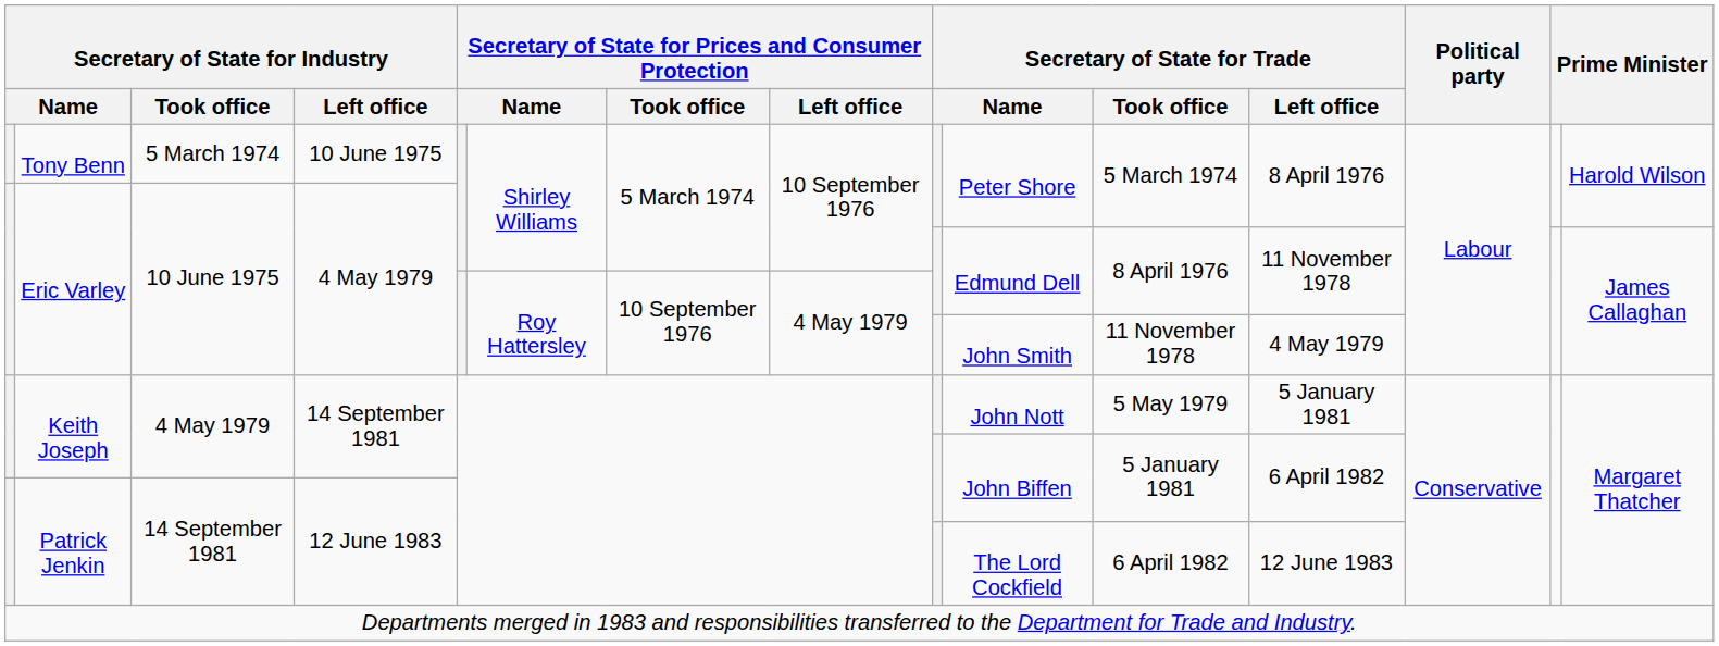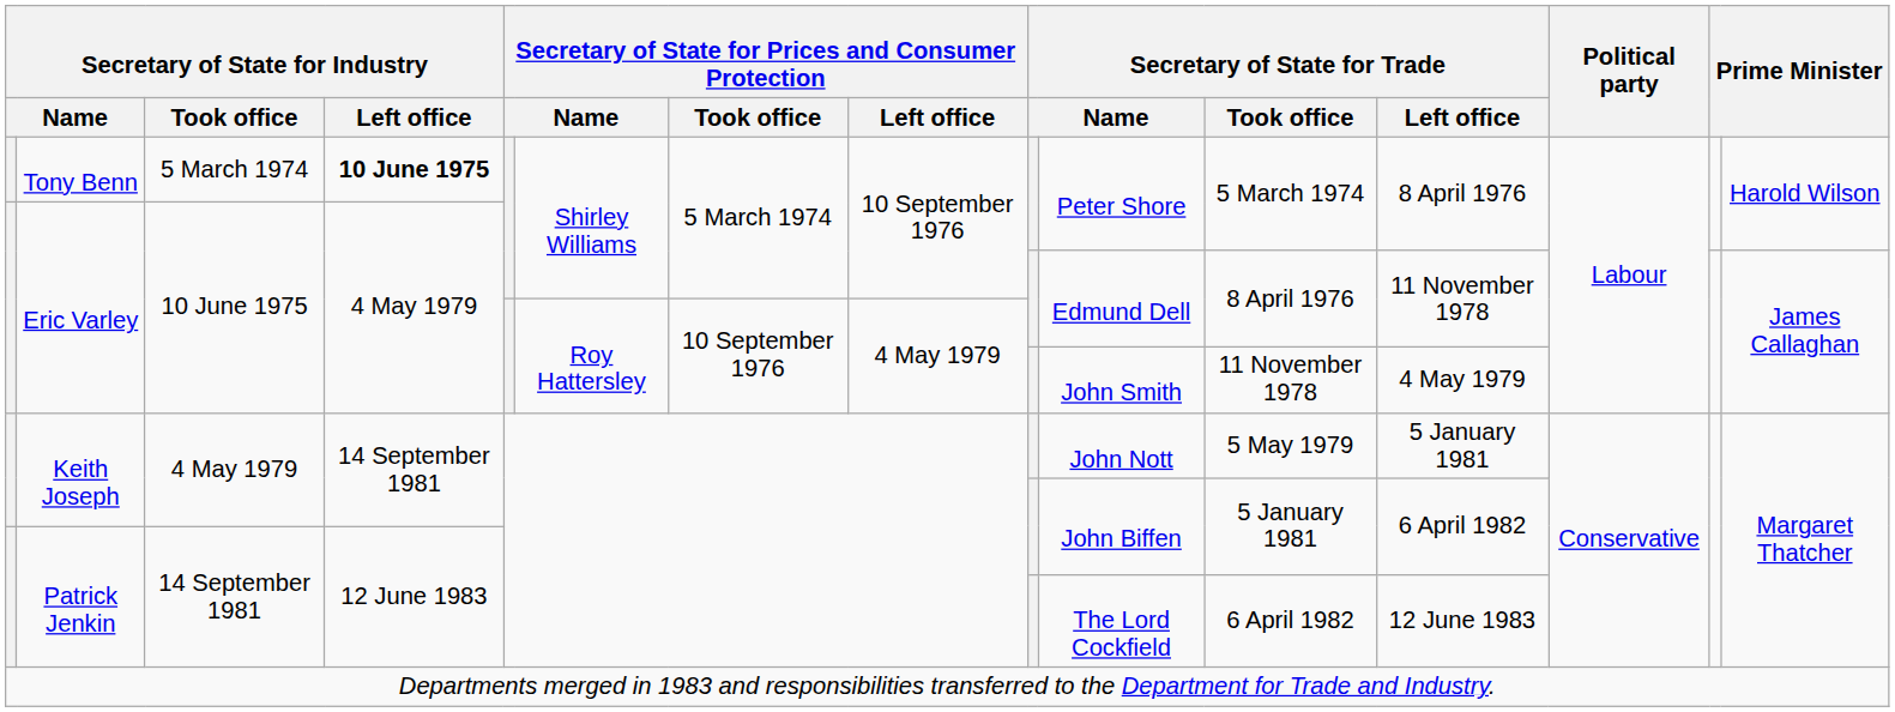Tony Benn | Secretary of State for Industry / Left office: normal -> bold
